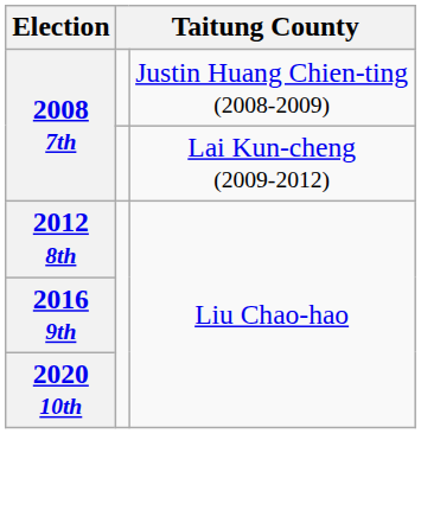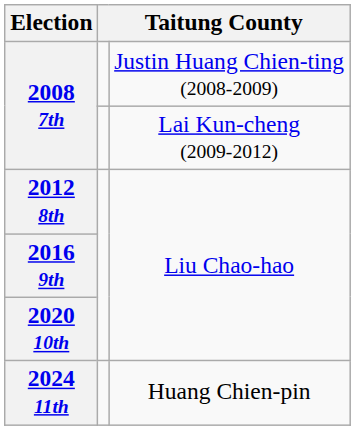+ row: 2024 11th | Huang Chien-pin
